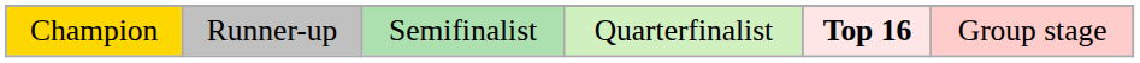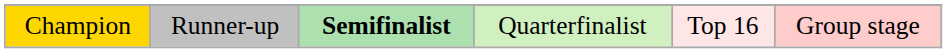Champion | column 3: normal -> bold
Champion | column 5: bold -> normal
